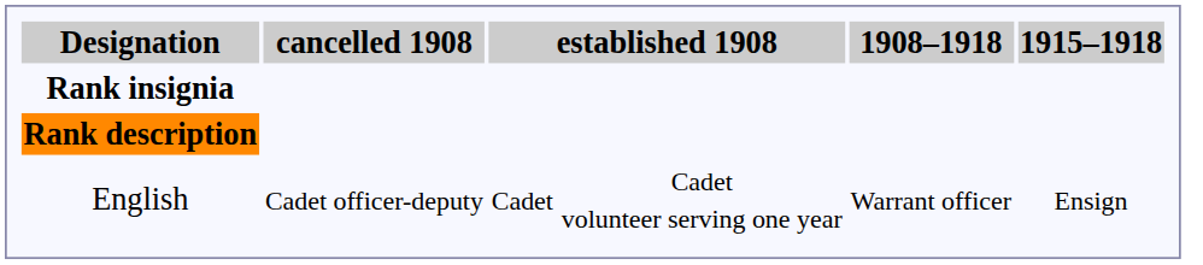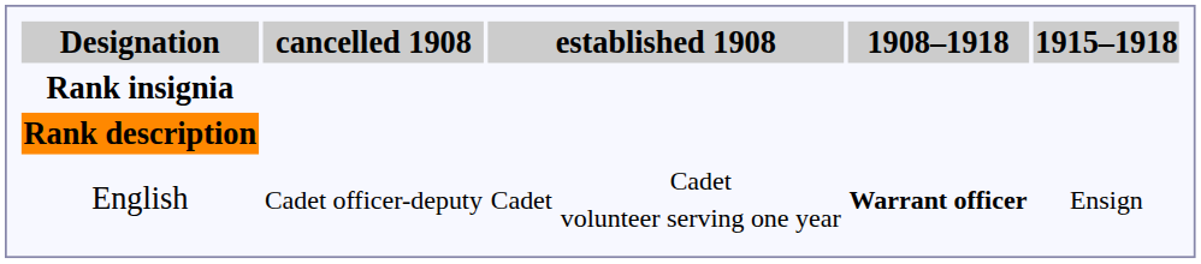English | 1908–1918: normal -> bold
